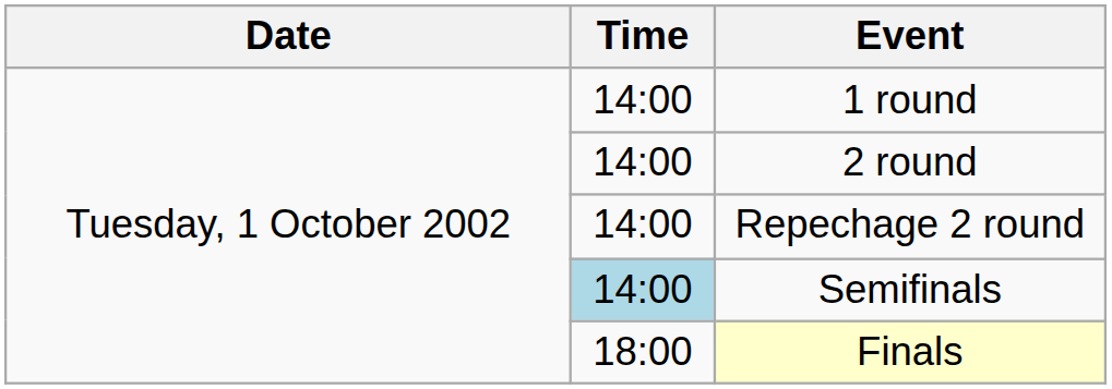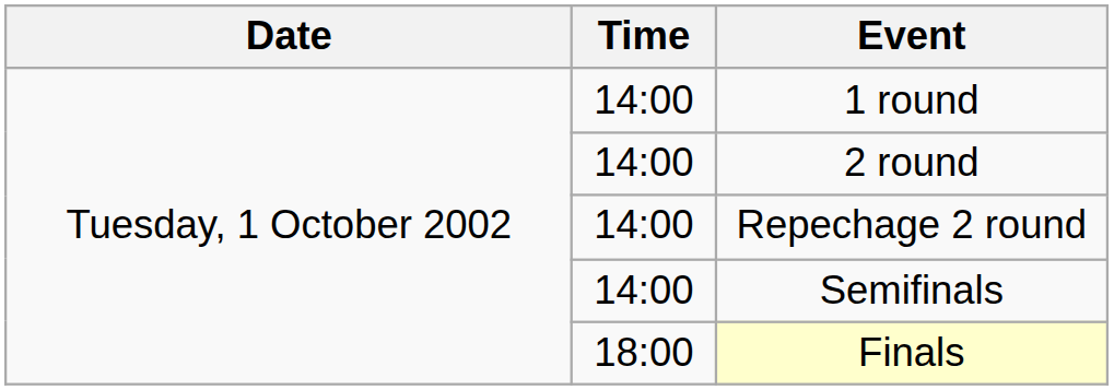Semifinals | Time: lightblue background -> no background
